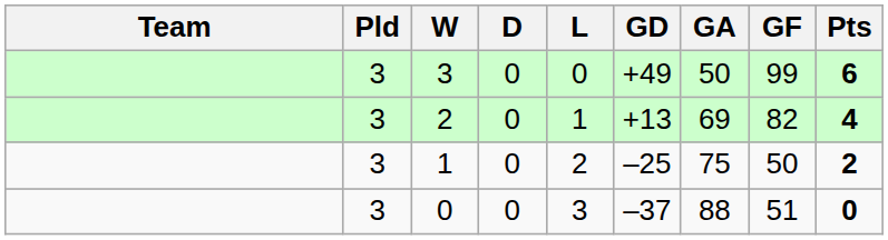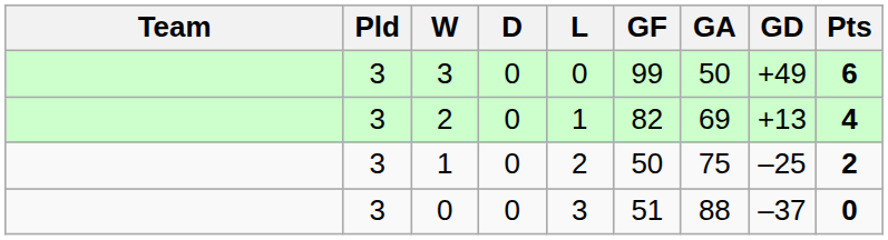columns swapped: GF <-> GD
